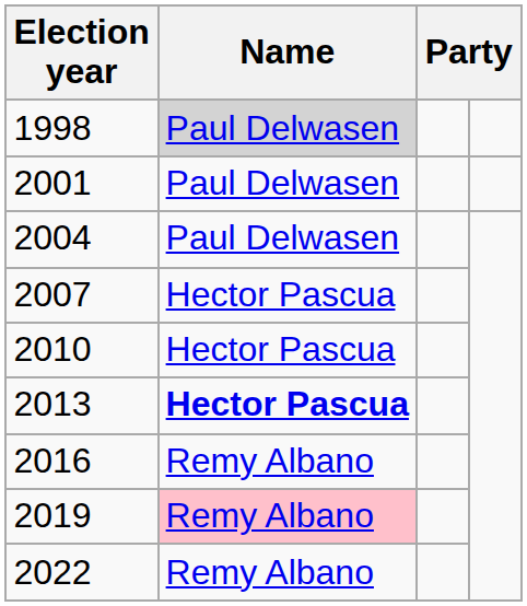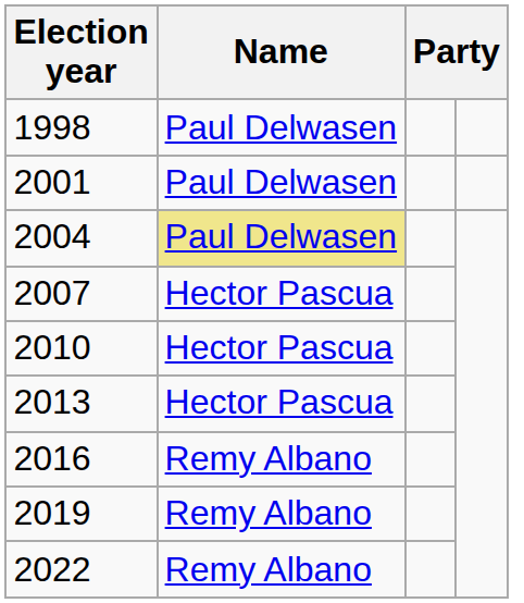1998 | Name: lightgrey background -> no background
2004 | Name: no background -> khaki background
2013 | Name: bold -> normal
2019 | Name: pink background -> no background
